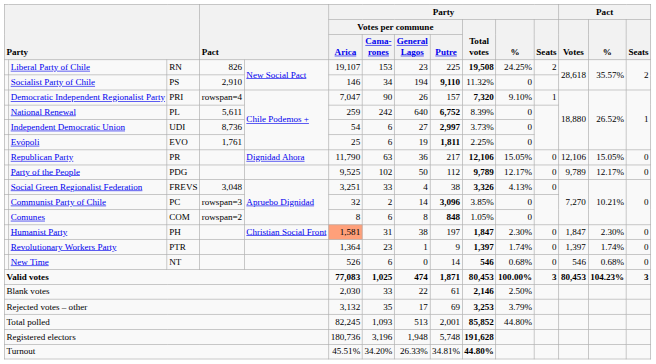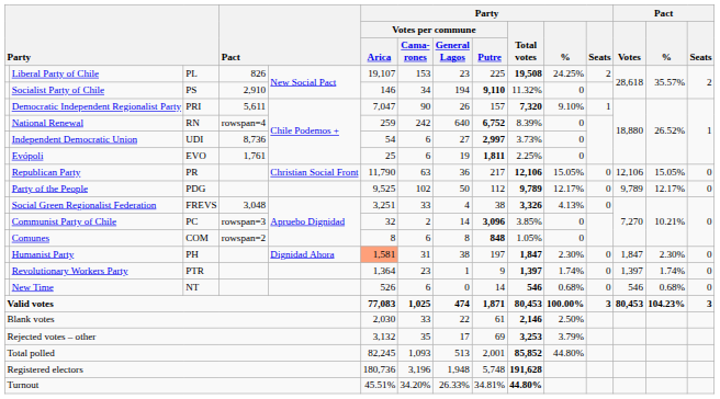Liberal Party of Chile | column 3: RN -> PL
Democratic Independent Regionalist Party | column 4: rowspan=4 -> 5,611
National Renewal | column 3: PL -> RN
National Renewal | column 4: 5,611 -> rowspan=4
Republican Party | column 5: Dignidad Ahora -> Christian Social Front
Humanist Party | column 5: Christian Social Front -> Dignidad Ahora
